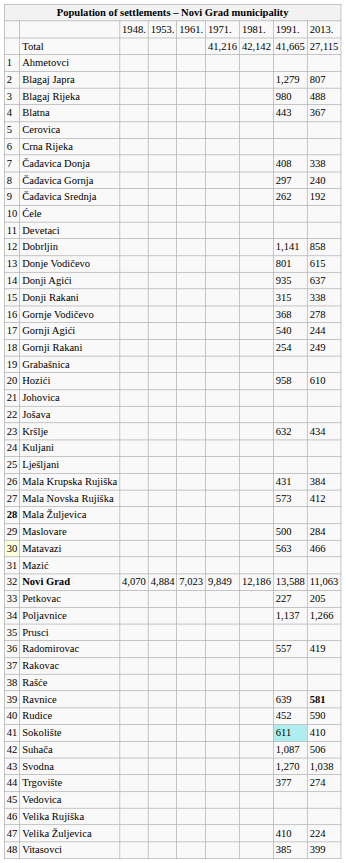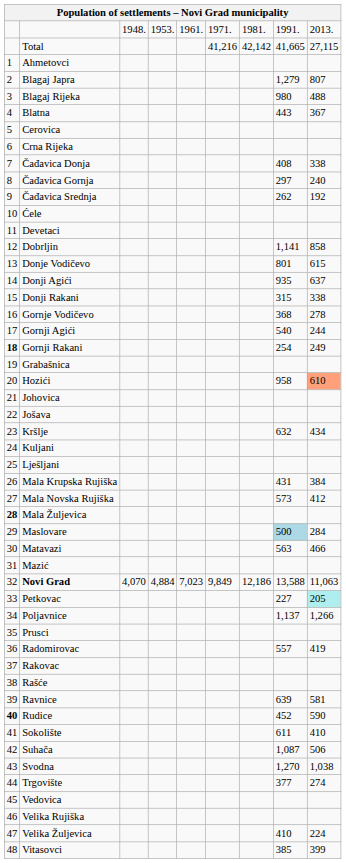Gornji Rakani | column 1: normal -> bold
Hozići | column 9: no background -> lightsalmon background
Maslovare | column 8: no background -> lightblue background
Matavazi | column 1: lightyellow background -> no background
Petkovac | column 9: no background -> paleturquoise background
Ravnice | column 9: bold -> normal
Rudice | column 1: normal -> bold
Sokolište | column 8: paleturquoise background -> no background
